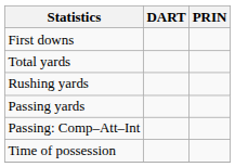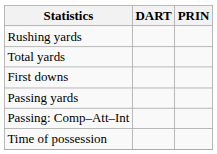rows swapped: First downs <-> Rushing yards
